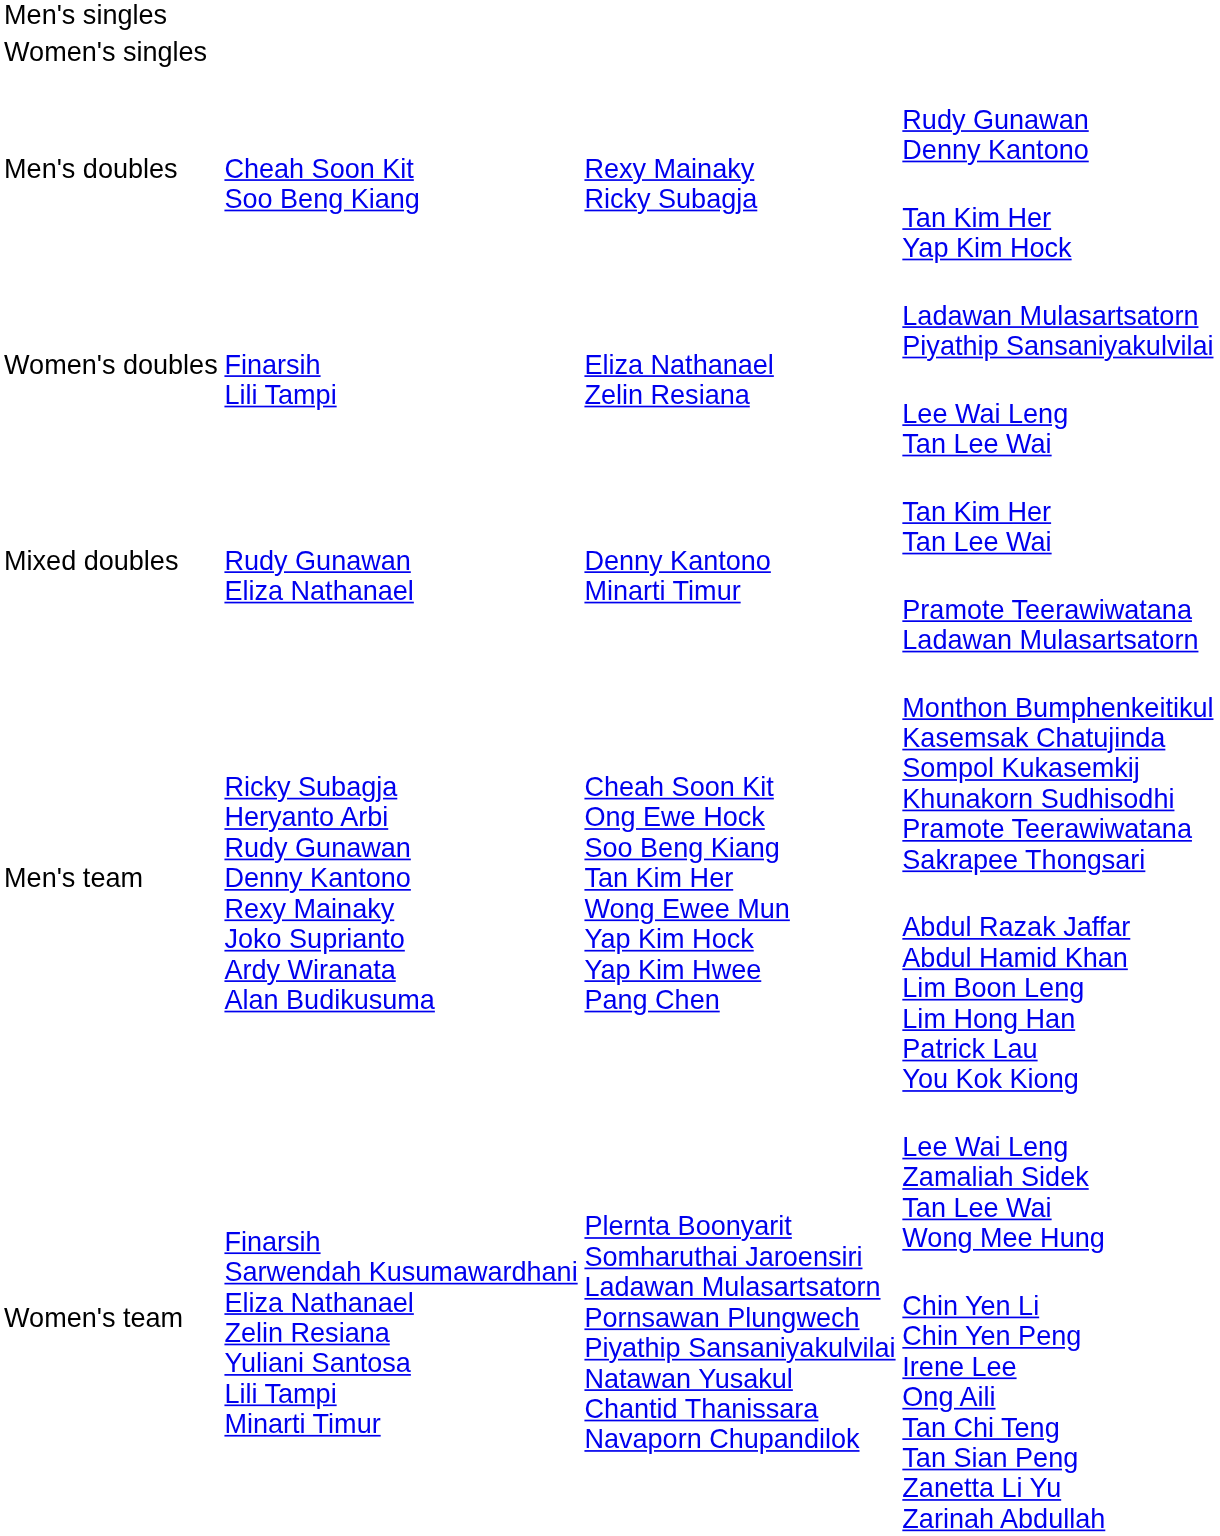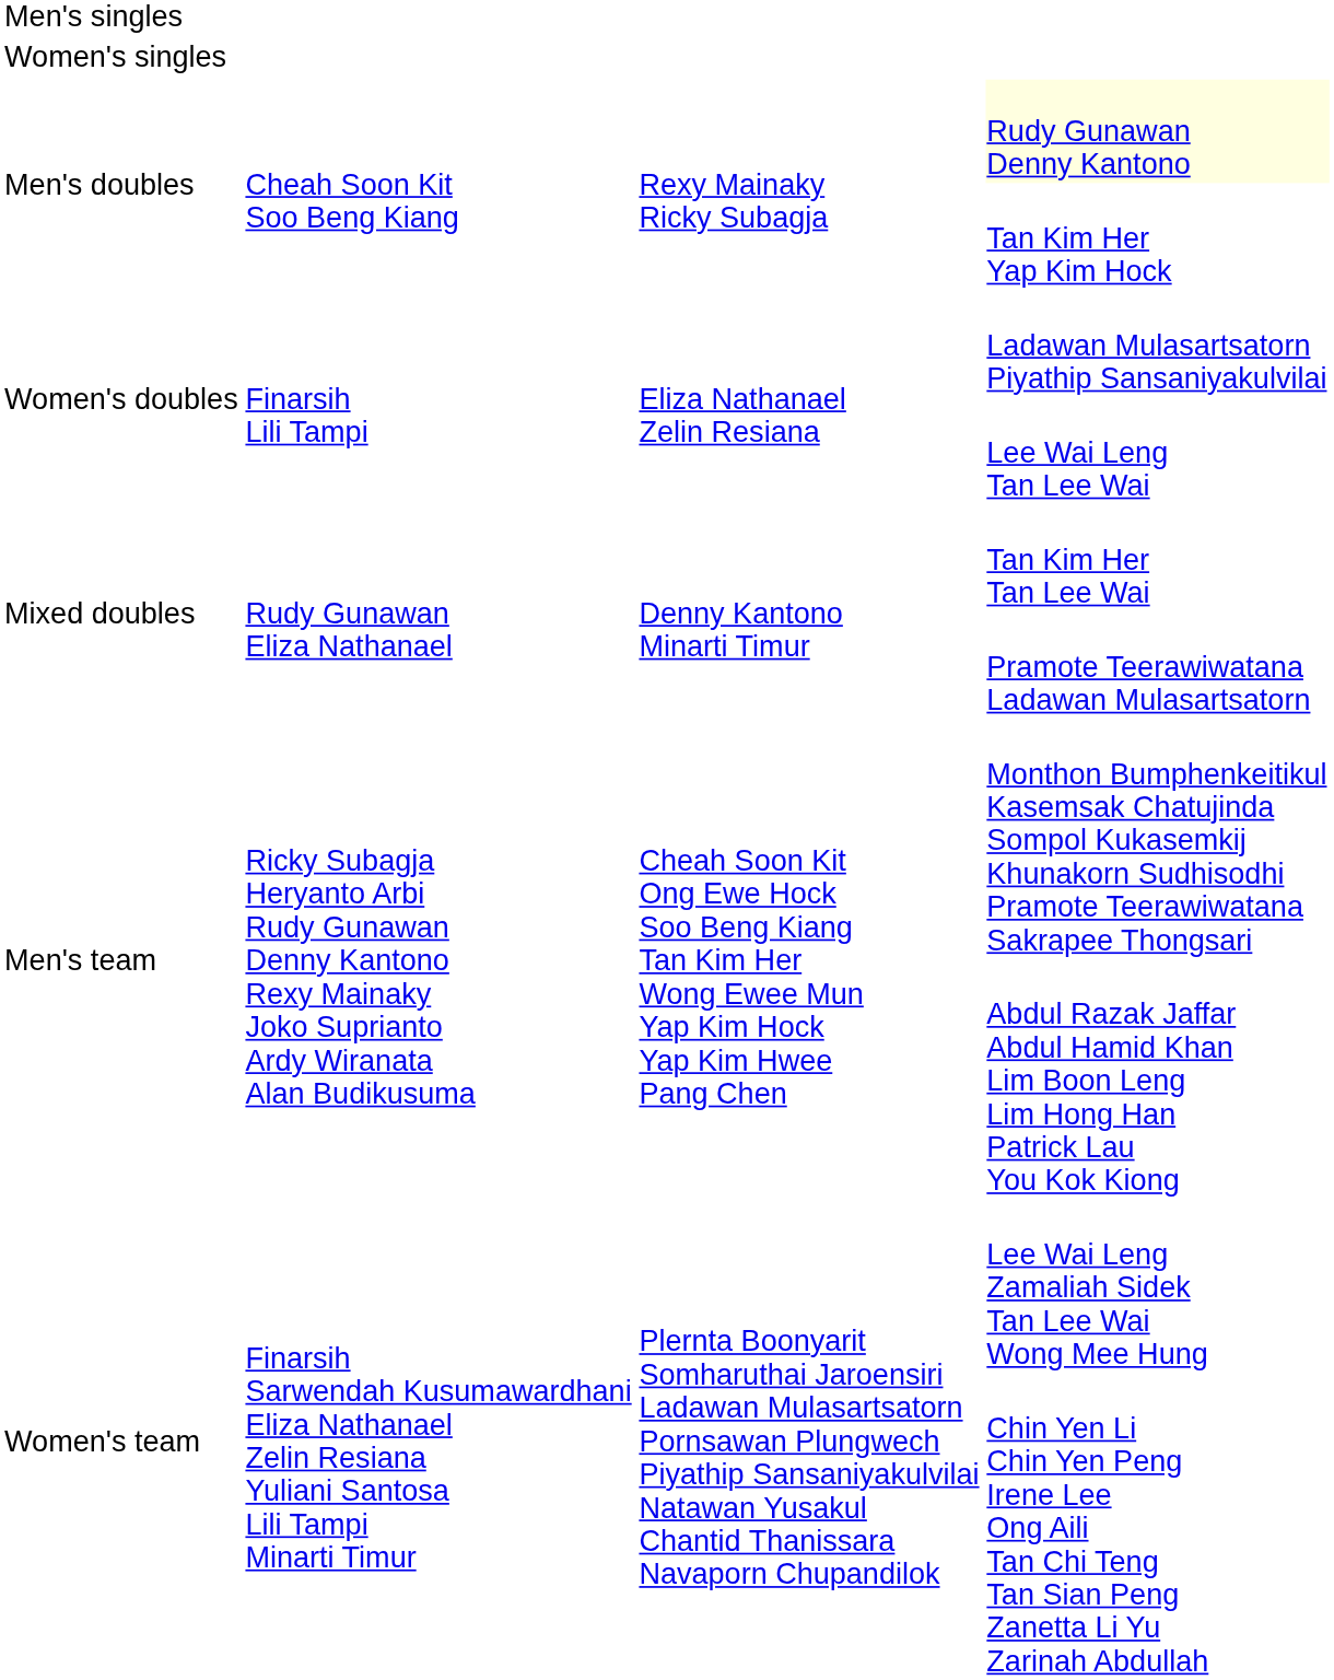Rudy Gunawan Denny Kantono | column 4: no background -> lightyellow background
